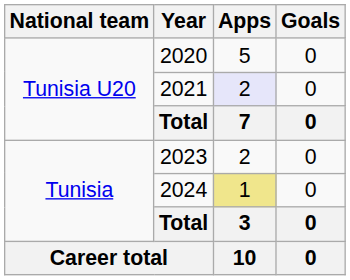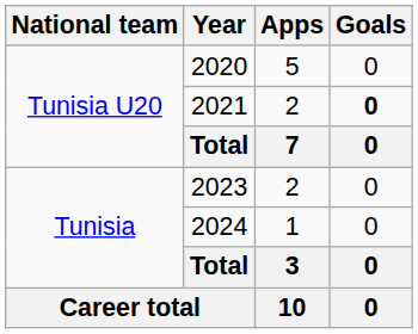2021 | Apps: lavender background -> no background
2021 | Goals: normal -> bold
2024 | Apps: khaki background -> no background
